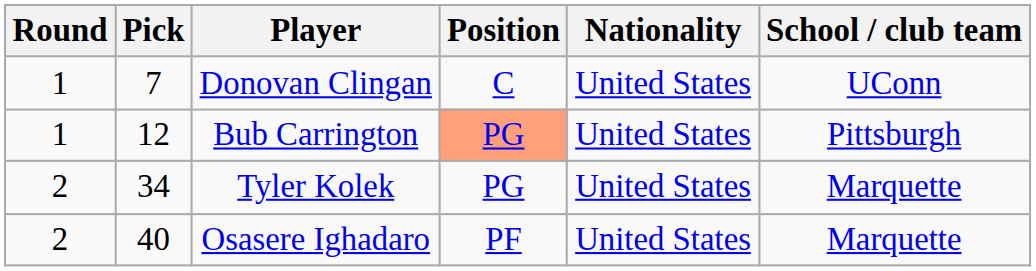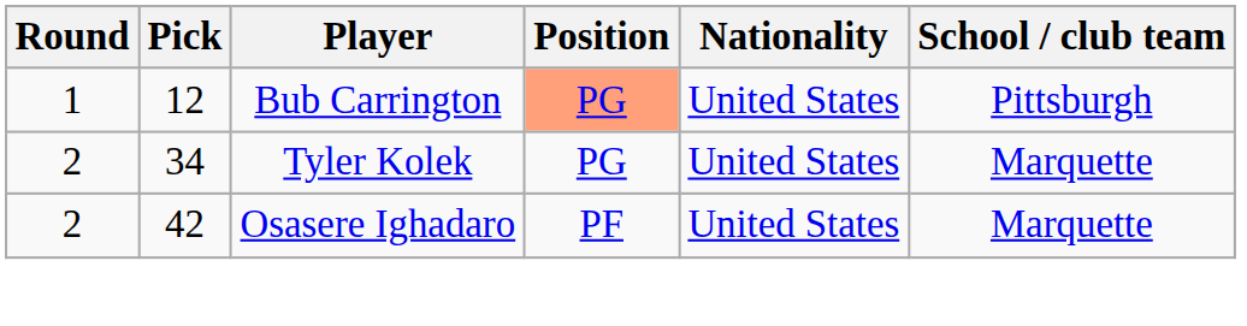- row: 1 | 7 | Donovan Clingan | C | United States | UConn
Osasere Ighadaro | Pick: 40 -> 42
